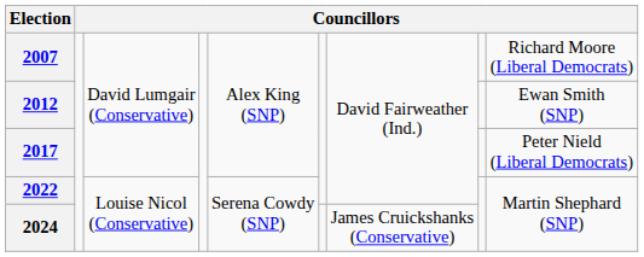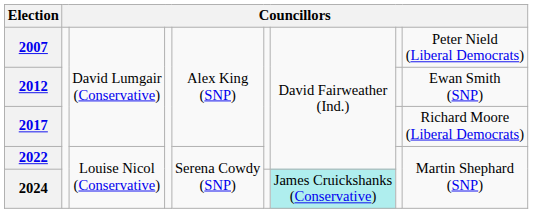2007 | column 9: Richard Moore (Liberal Democrats) -> Peter Nield (Liberal Democrats)
2017 | column 9: Peter Nield (Liberal Democrats) -> Richard Moore (Liberal Democrats)
2024 | column 7: no background -> paleturquoise background
